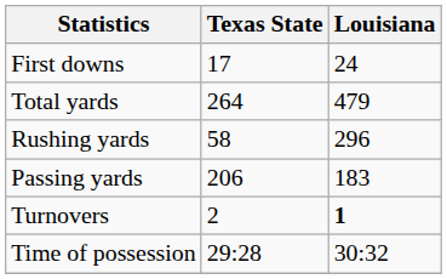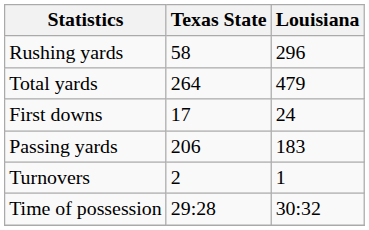rows swapped: First downs <-> Rushing yards
Turnovers | Louisiana: bold -> normal
